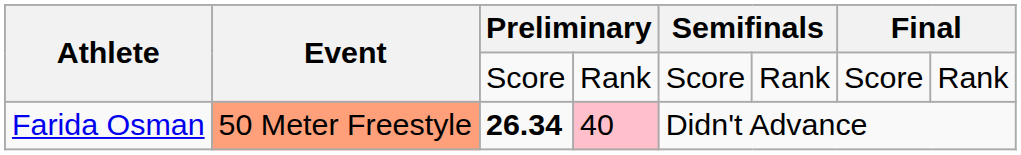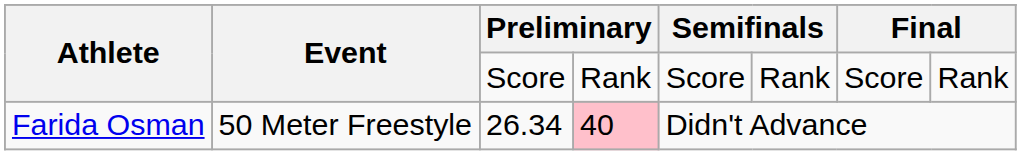Farida Osman | Event: lightsalmon background -> no background
Farida Osman | column 3: bold -> normal
